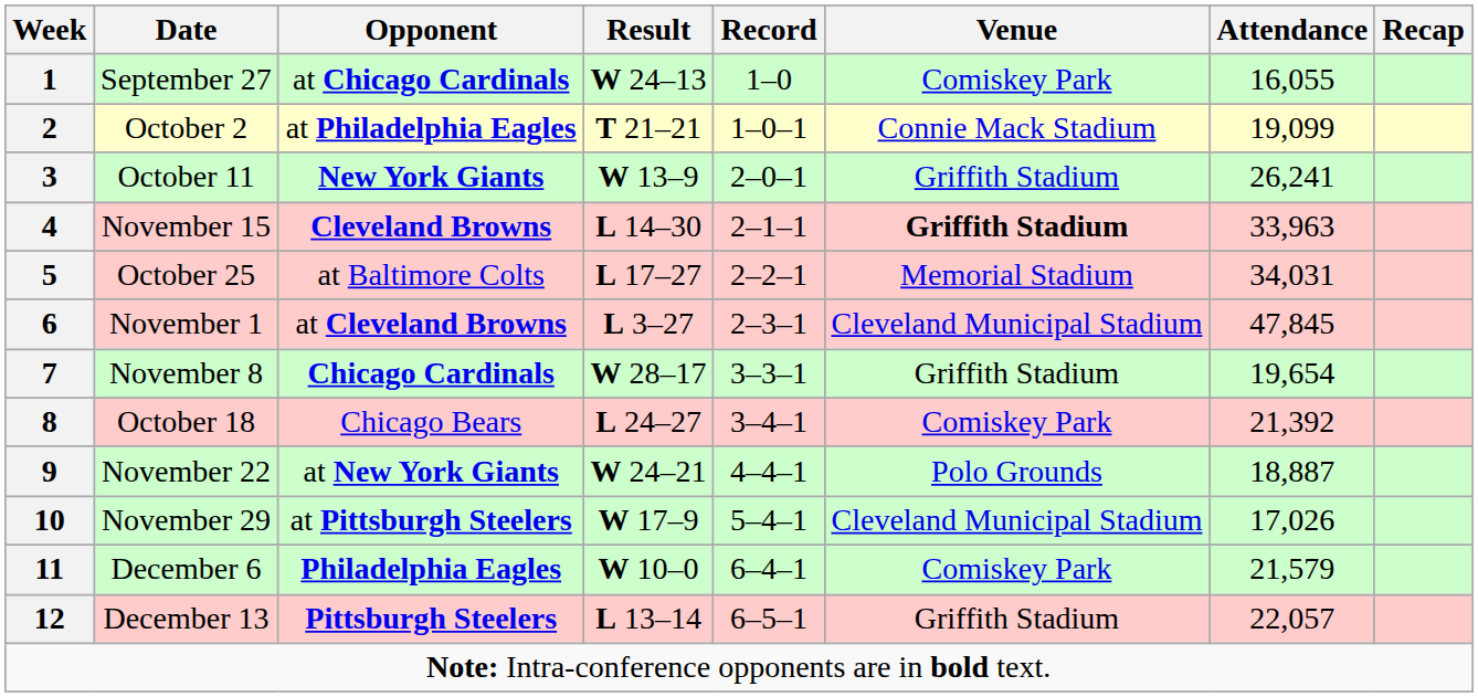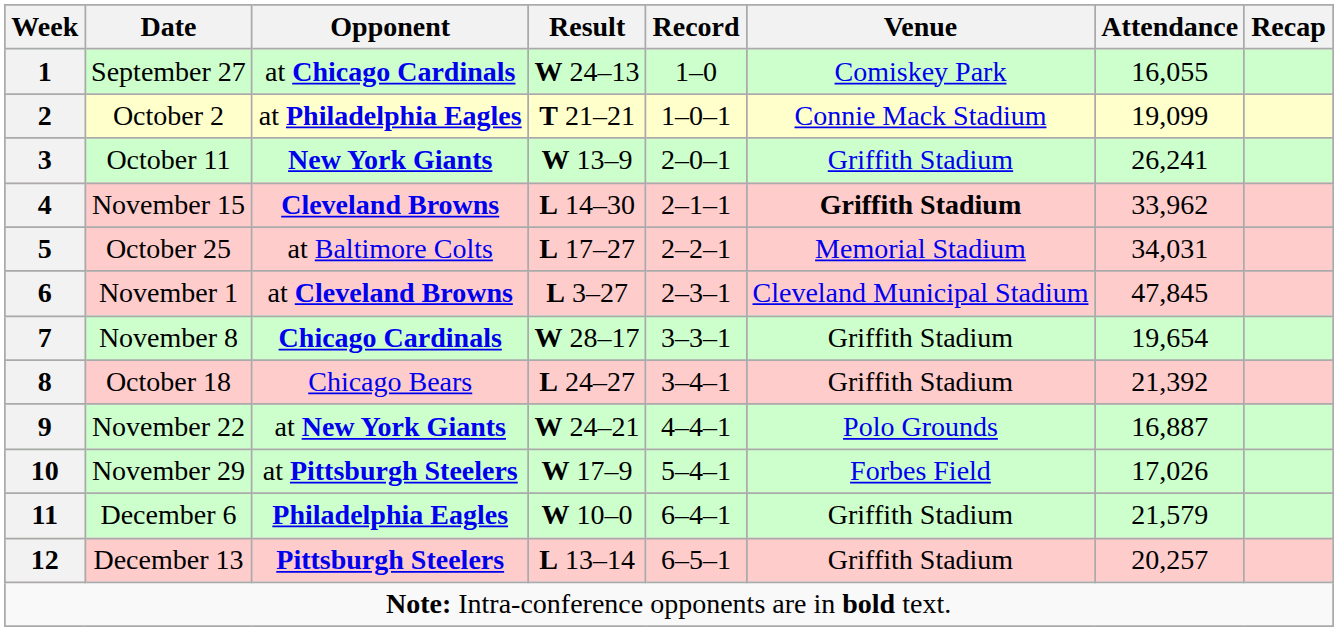4 | Attendance: 33,963 -> 33,962
8 | Venue: Comiskey Park -> Griffith Stadium
9 | Attendance: 18,887 -> 16,887
10 | Venue: Cleveland Municipal Stadium -> Forbes Field
11 | Venue: Comiskey Park -> Griffith Stadium
12 | Attendance: 22,057 -> 20,257
